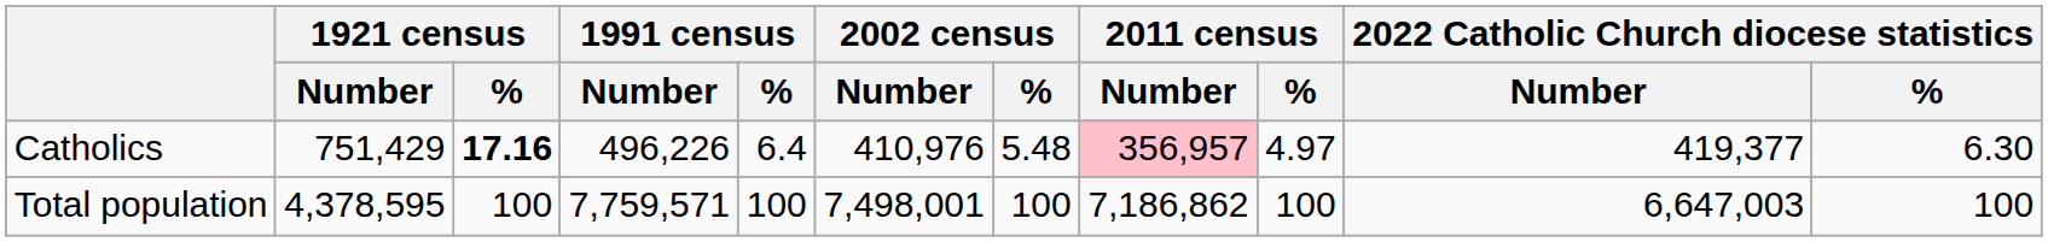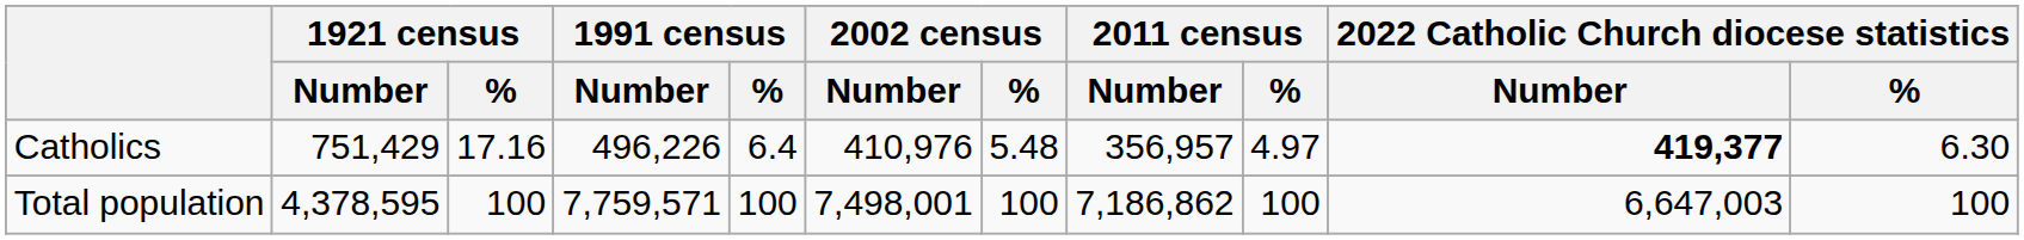Catholics | 1921 census / %: bold -> normal
Catholics | 2011 census / Number: pink background -> no background
Catholics | 2022 Catholic Church diocese statistics / Number: normal -> bold
